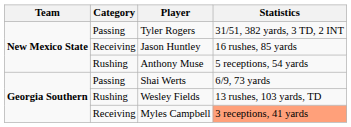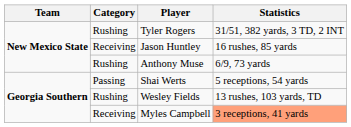Tyler Rogers | Category: Passing -> Rushing
Anthony Muse | Statistics: 5 receptions, 54 yards -> 6/9, 73 yards
Shai Werts | Statistics: 6/9, 73 yards -> 5 receptions, 54 yards
